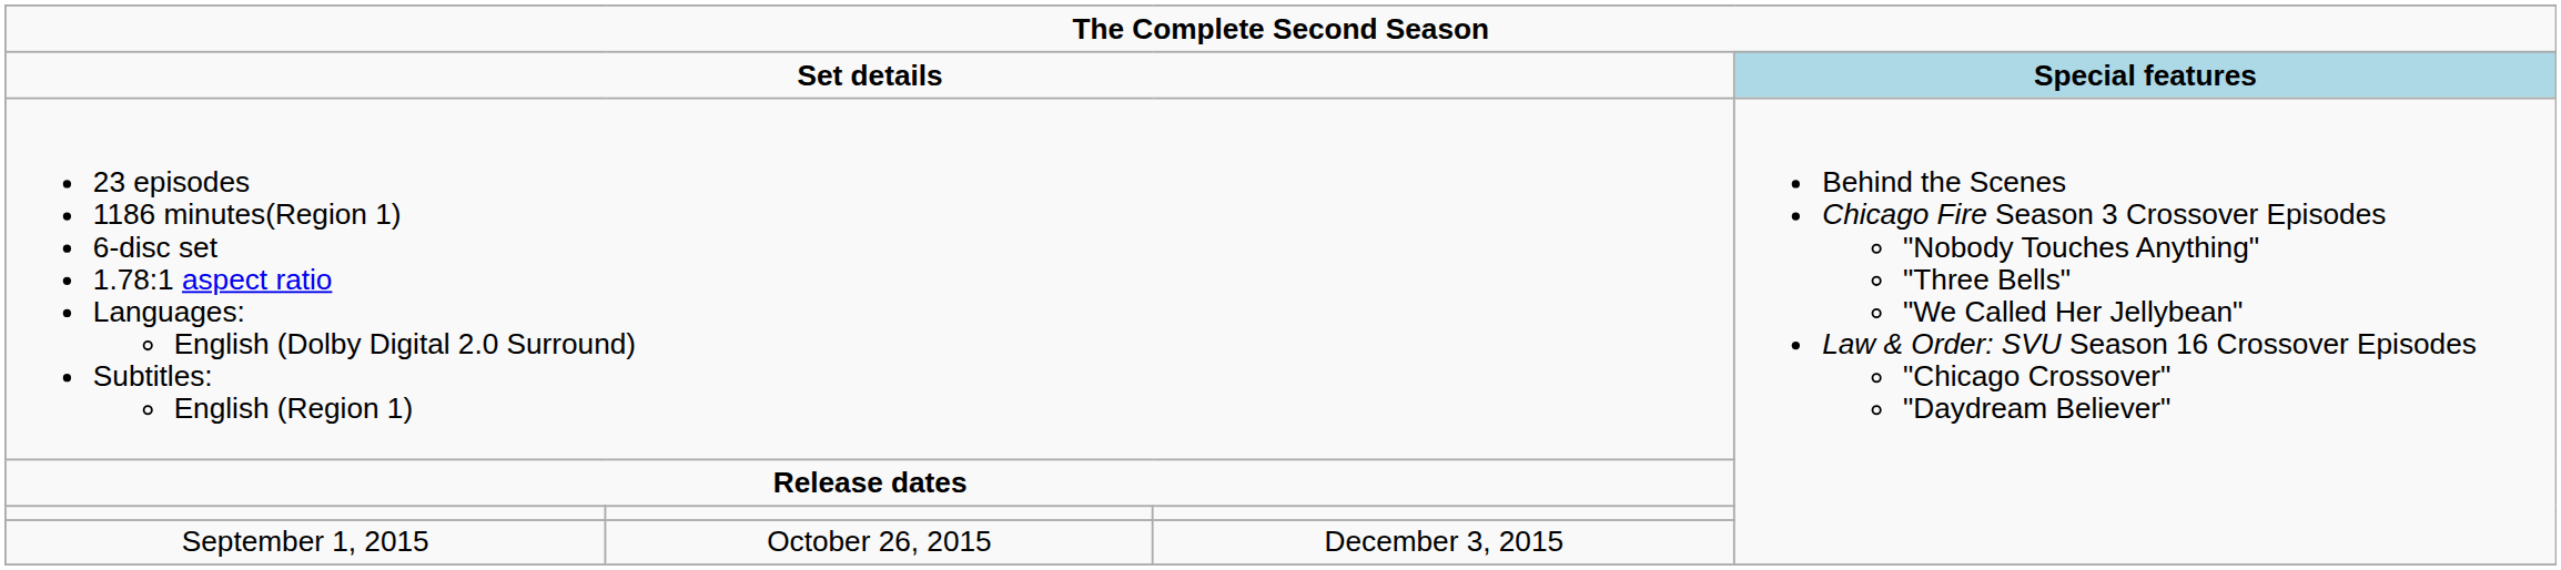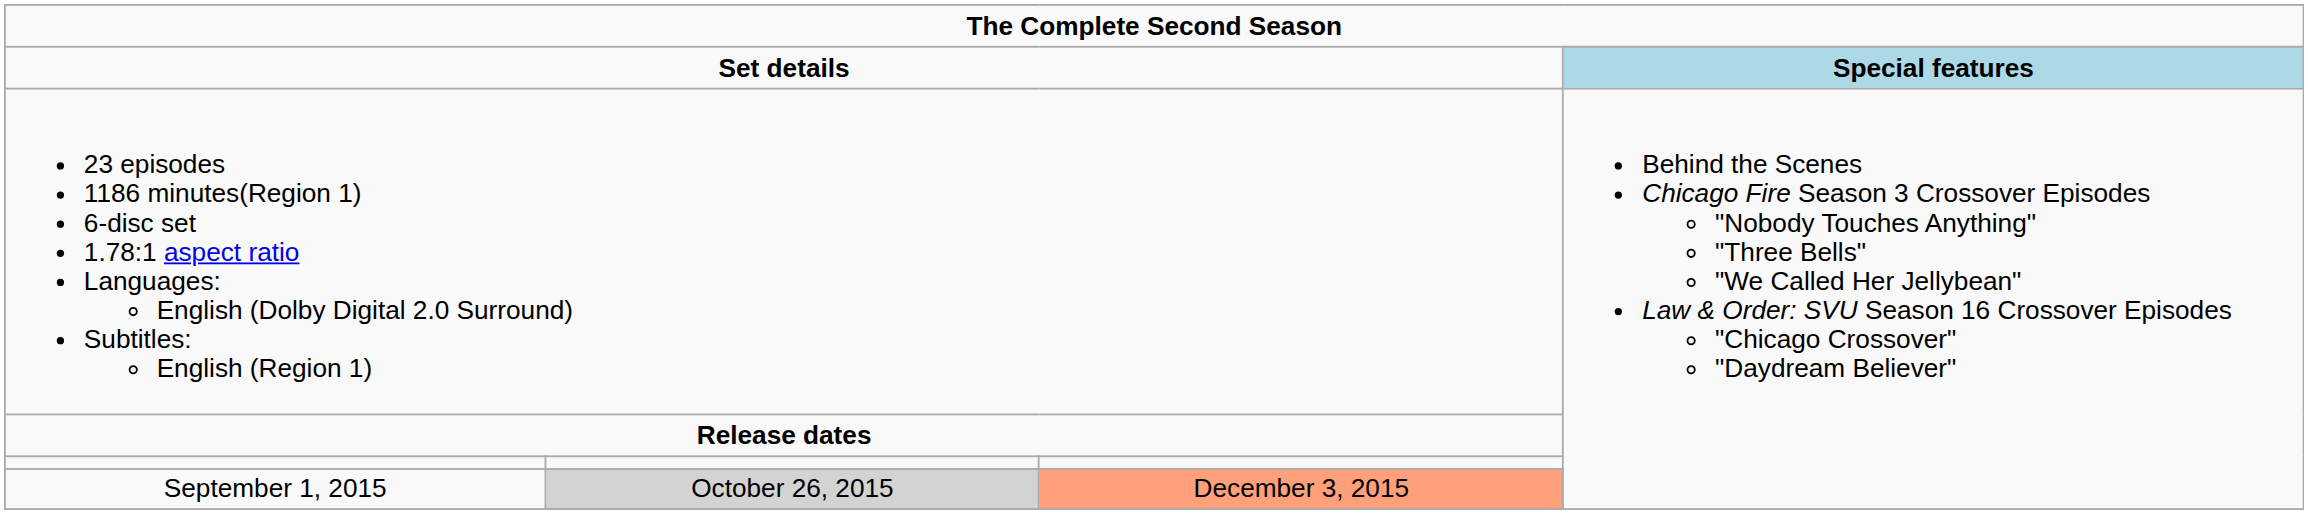September 1, 2015 | column 2: no background -> lightgrey background
September 1, 2015 | column 3: no background -> lightsalmon background
